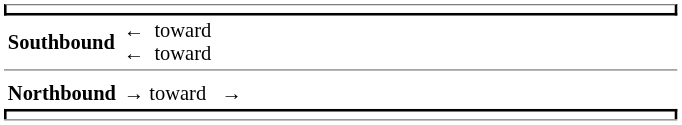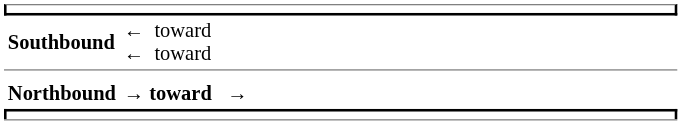row 2 | column 2: normal -> bold
